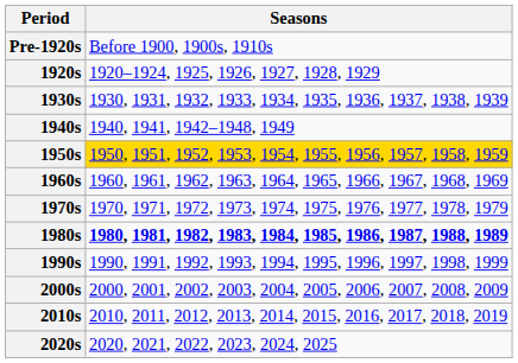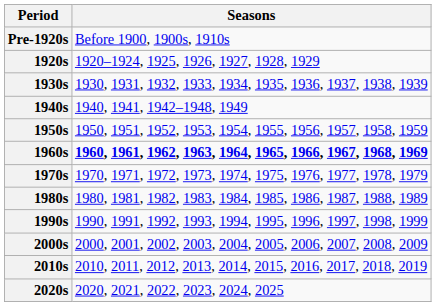1950s | Seasons: gold background -> no background
1960s | Seasons: normal -> bold
1980s | Seasons: bold -> normal
